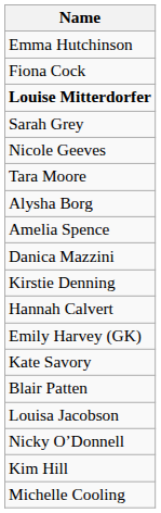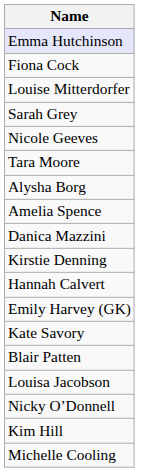row 2 | column 1: no background -> lavender background
row 4 | column 1: bold -> normal
